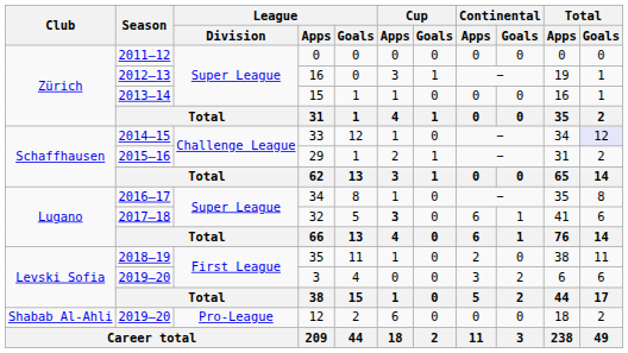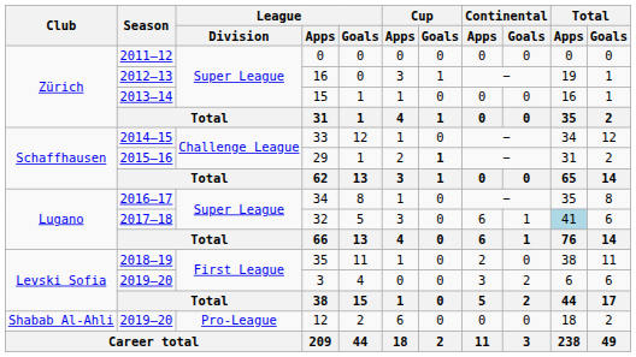33 | Total / Goals: lavender background -> no background
29 | Cup / Goals: normal -> bold
32 | Cup / Apps: bold -> normal
32 | Total / Apps: no background -> lightblue background
